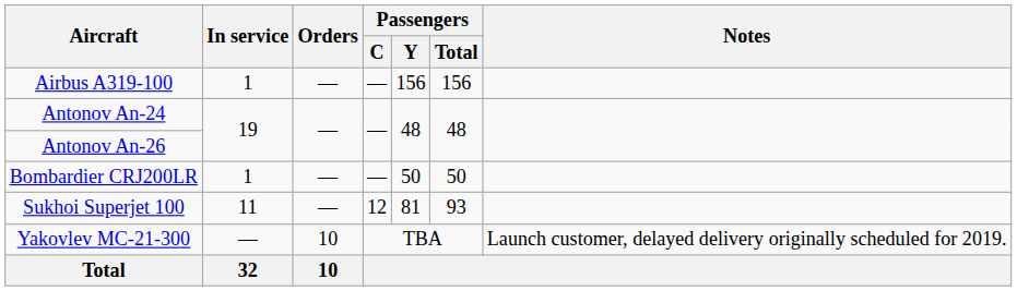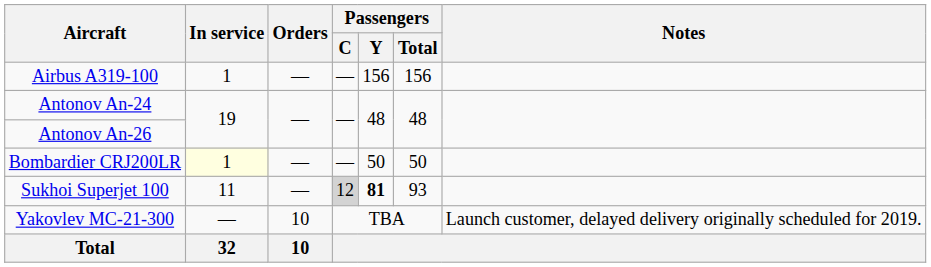Bombardier CRJ200LR | In service: no background -> lightyellow background
Sukhoi Superjet 100 | Passengers / C: no background -> lightgrey background
Sukhoi Superjet 100 | Passengers / Y: normal -> bold
